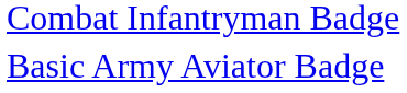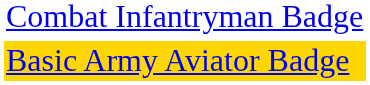row 2 | column 1: no background -> gold background
